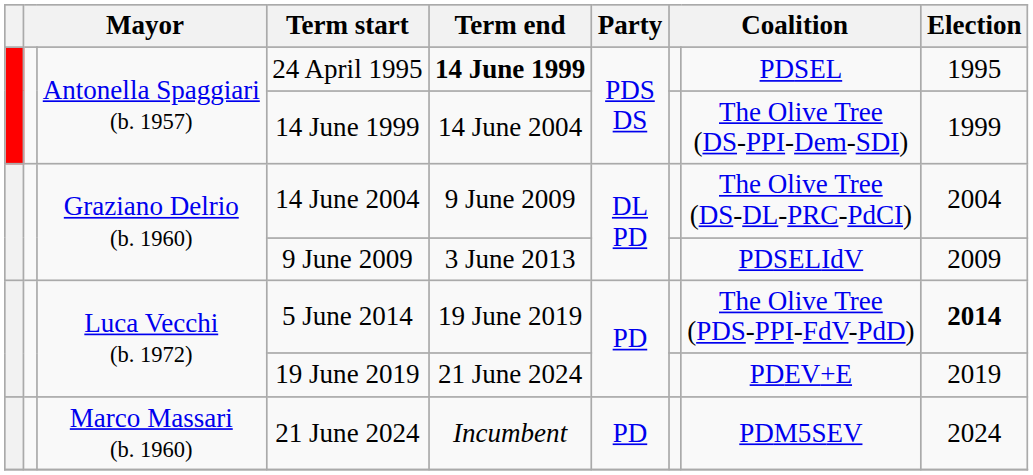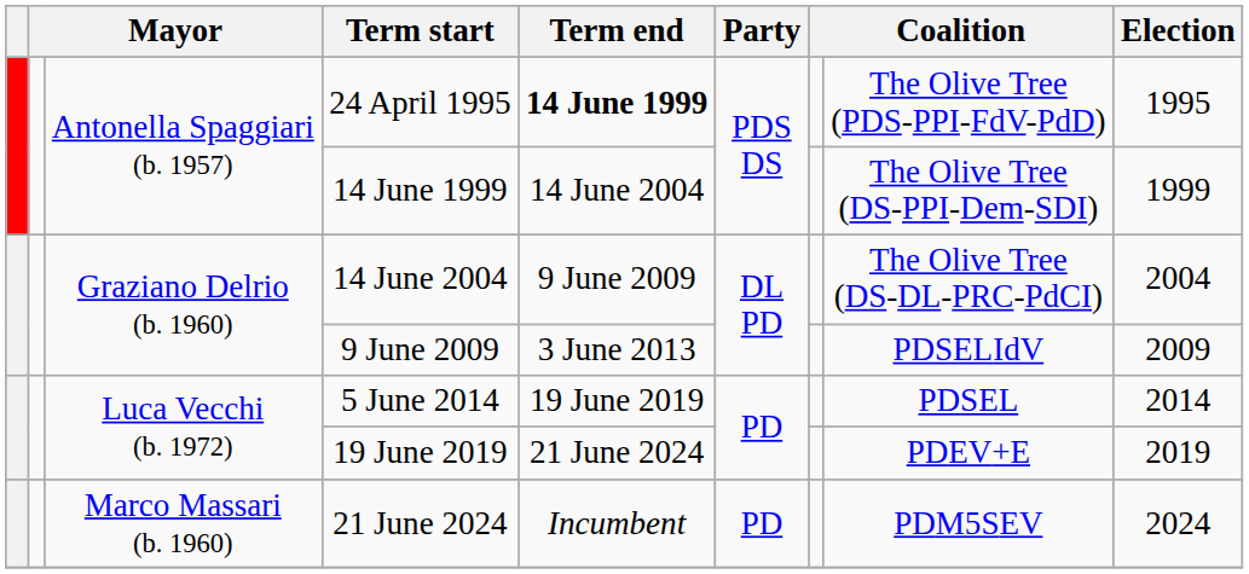24 April 1995 | column 8: PDSEL -> The Olive Tree (PDS-PPI-FdV-PdD)
5 June 2014 | column 8: The Olive Tree (PDS-PPI-FdV-PdD) -> PDSEL
5 June 2014 | Election: bold -> normal
